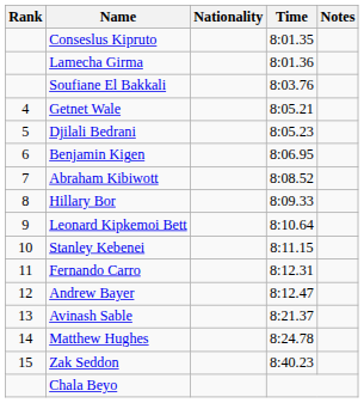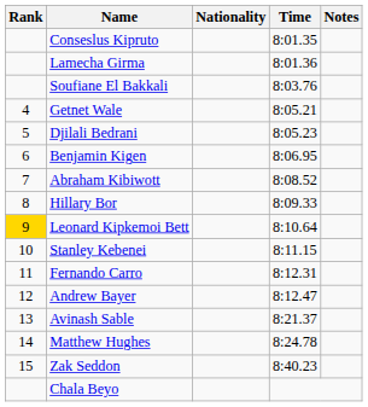Leonard Kipkemoi Bett | Rank: no background -> gold background
